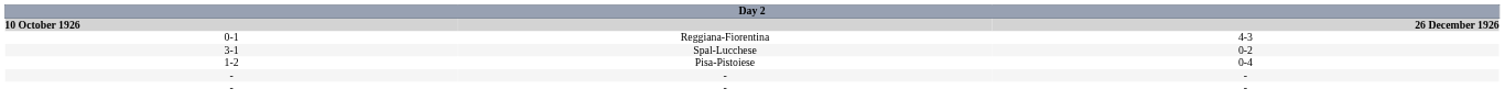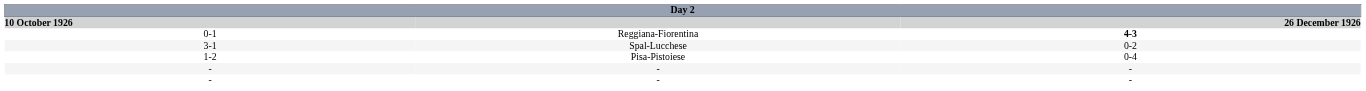0-1 | column 3: normal -> bold
